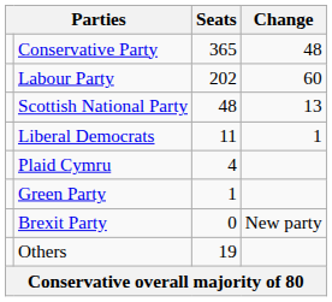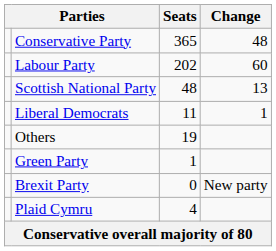rows swapped: Plaid Cymru <-> Others
